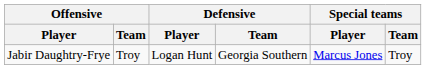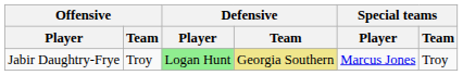Jabir Daughtry-Frye | Defensive / Player: no background -> lightgreen background
Jabir Daughtry-Frye | Defensive / Team: no background -> khaki background
